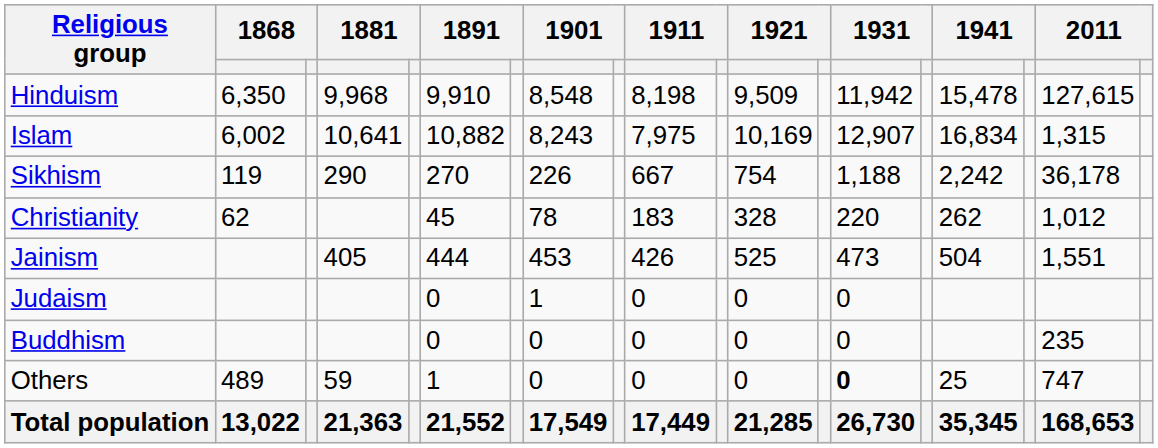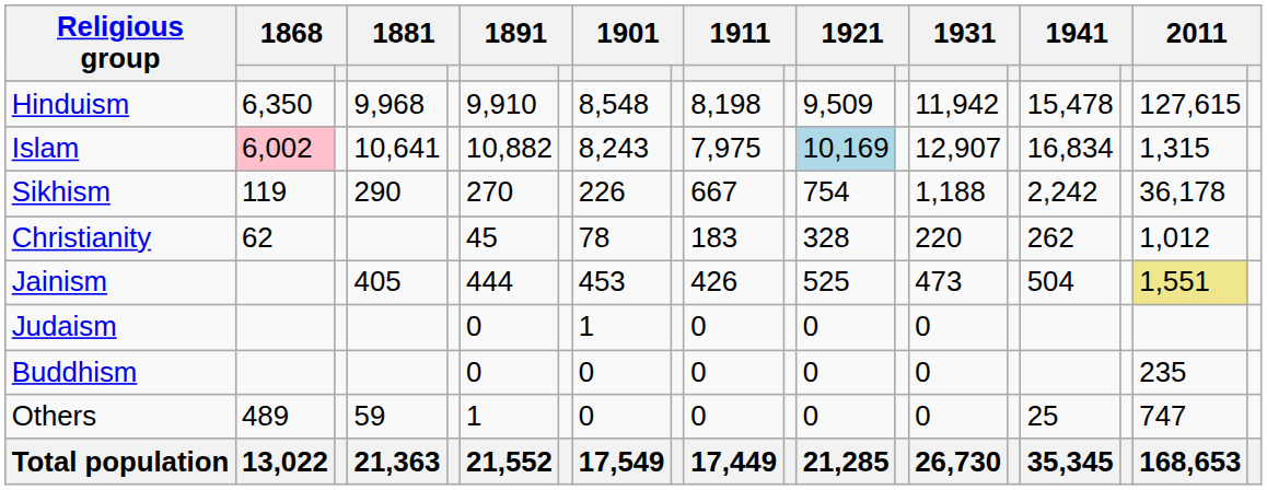Islam | column 2: no background -> pink background
Islam | column 12: no background -> lightblue background
Jainism | column 18: no background -> khaki background
Others | column 14: bold -> normal
